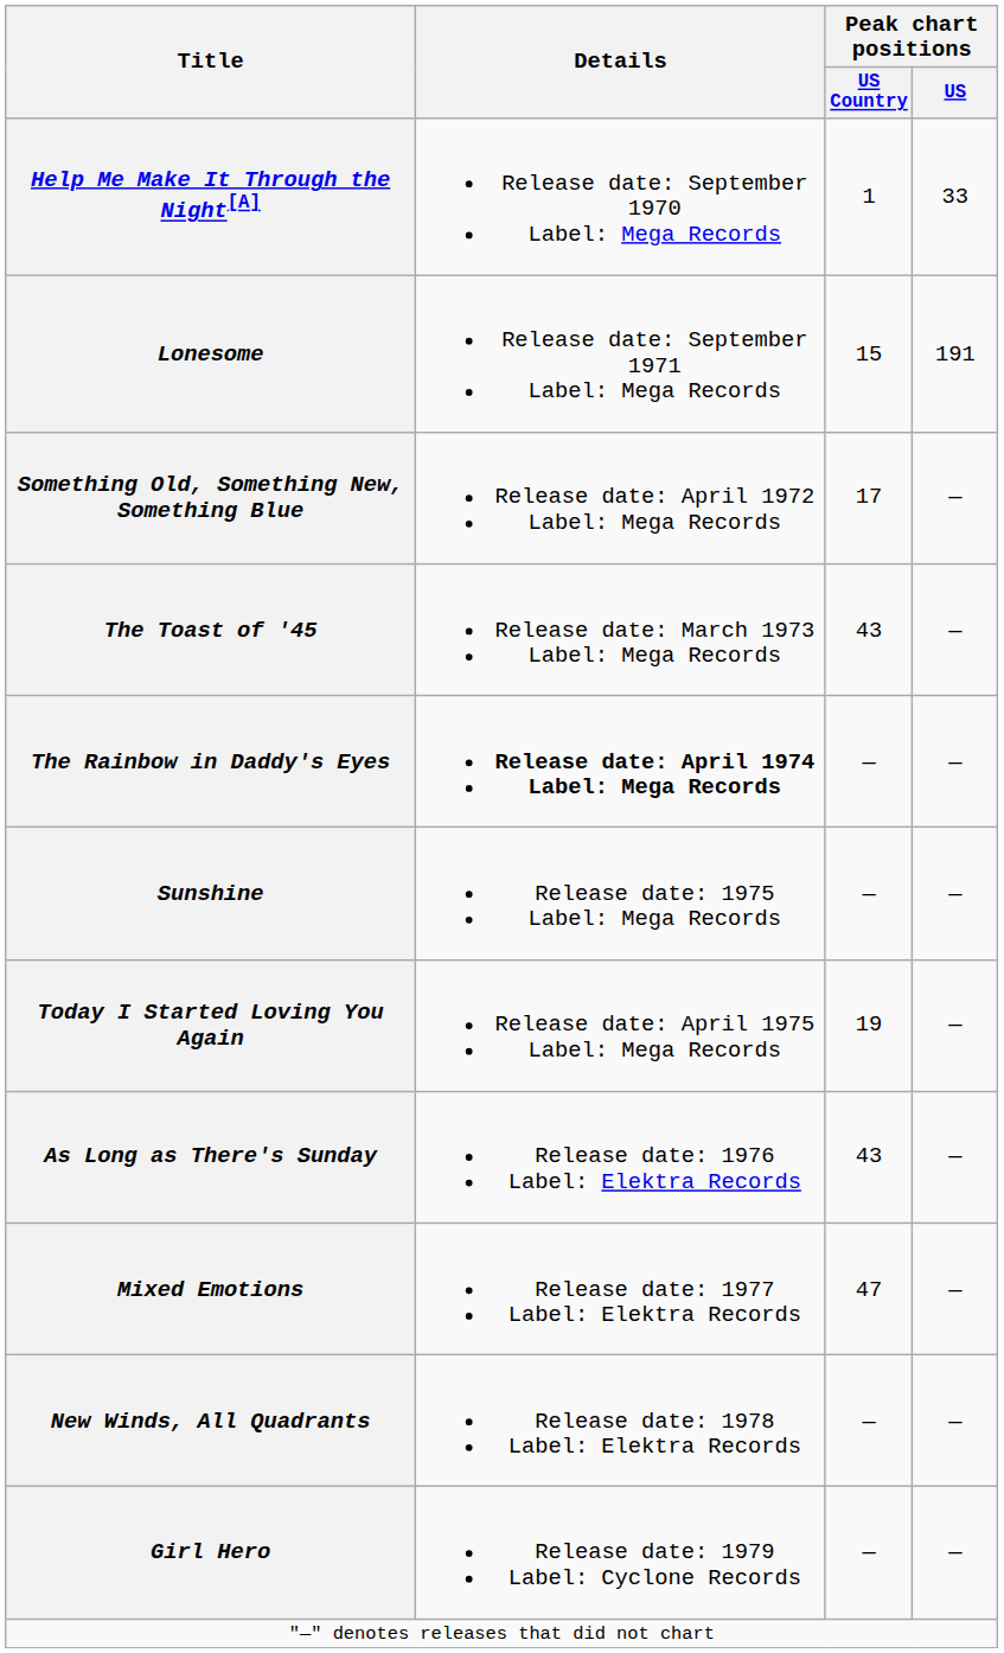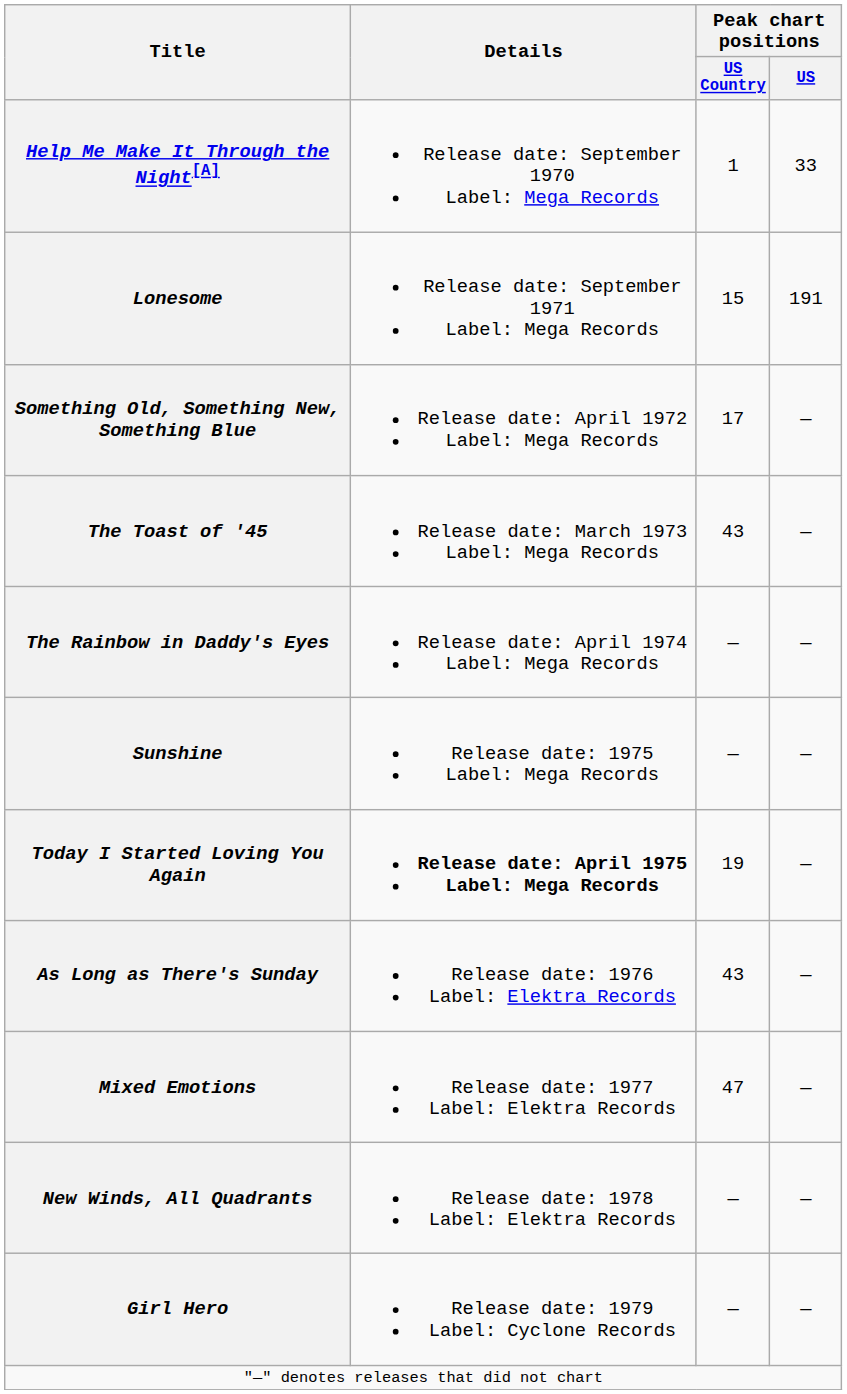The Rainbow in Daddy's Eyes | Details: bold -> normal
Today I Started Loving You Again | Details: normal -> bold
